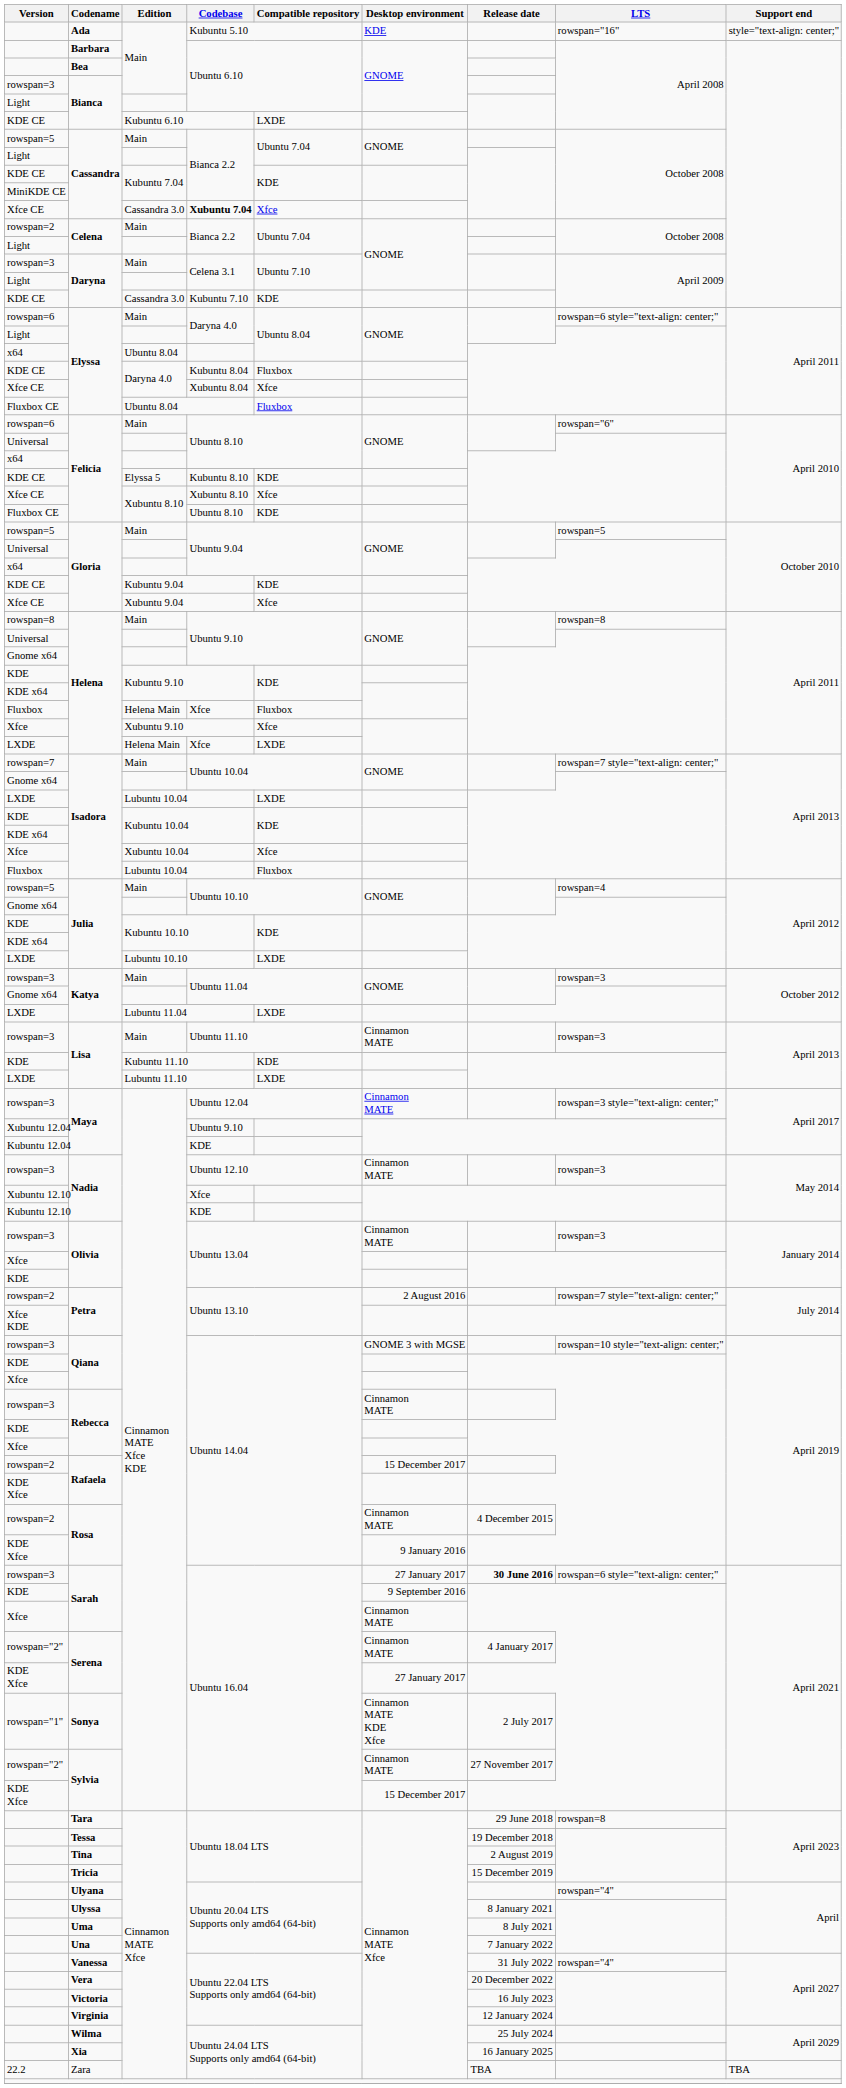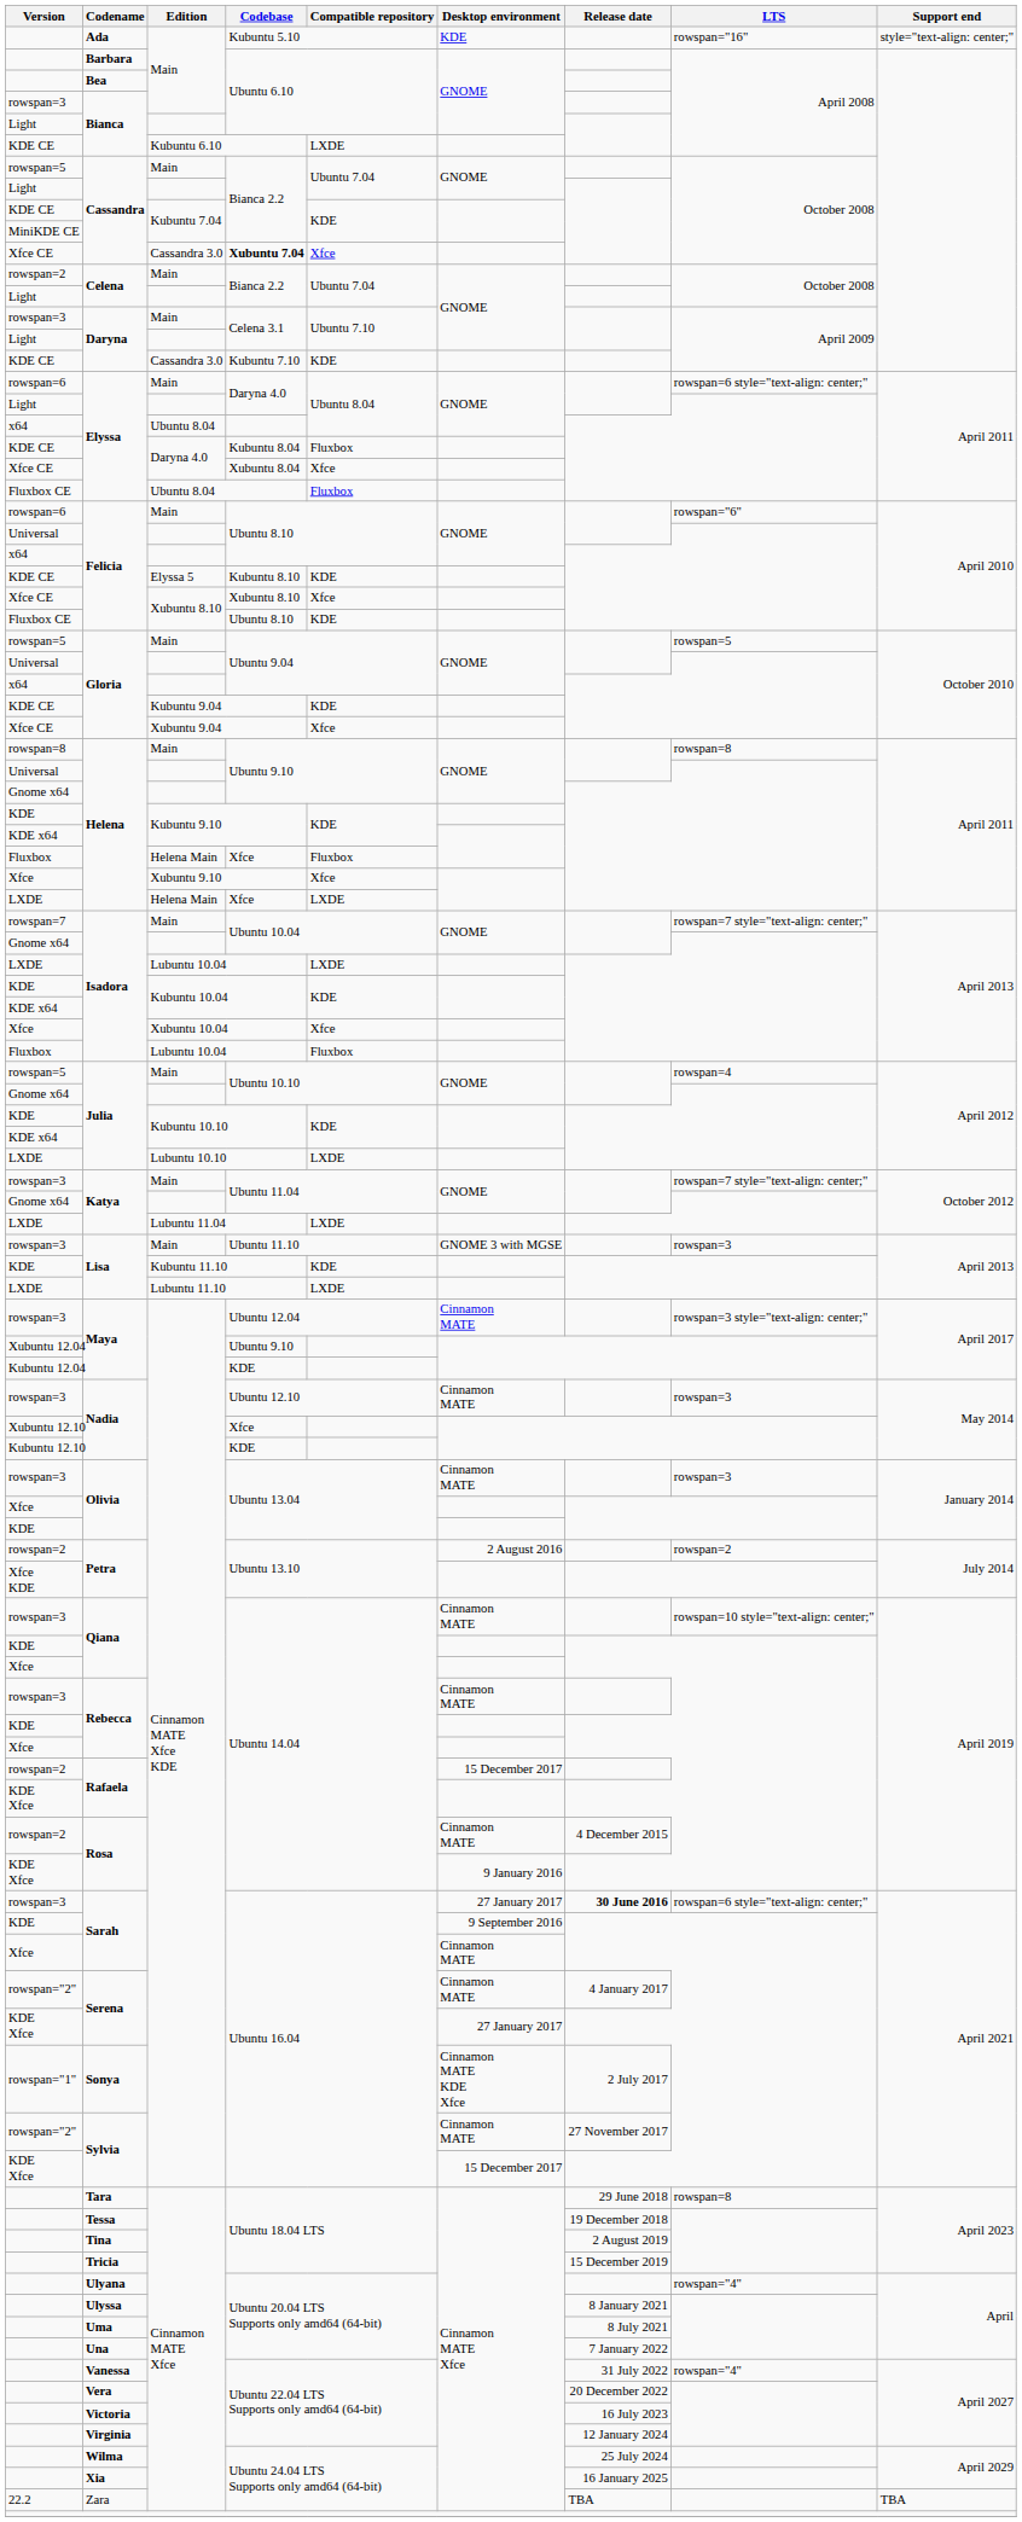rowspan=3 / Katya | LTS: rowspan=3 -> rowspan=7 style="text-align: center;"
rowspan=3 / Lisa | Desktop environment: Cinnamon MATE -> GNOME 3 with MGSE
rowspan=2 / Petra | LTS: rowspan=7 style="text-align: center;" -> rowspan=2
rowspan=3 / Qiana | Desktop environment: GNOME 3 with MGSE -> Cinnamon MATE
